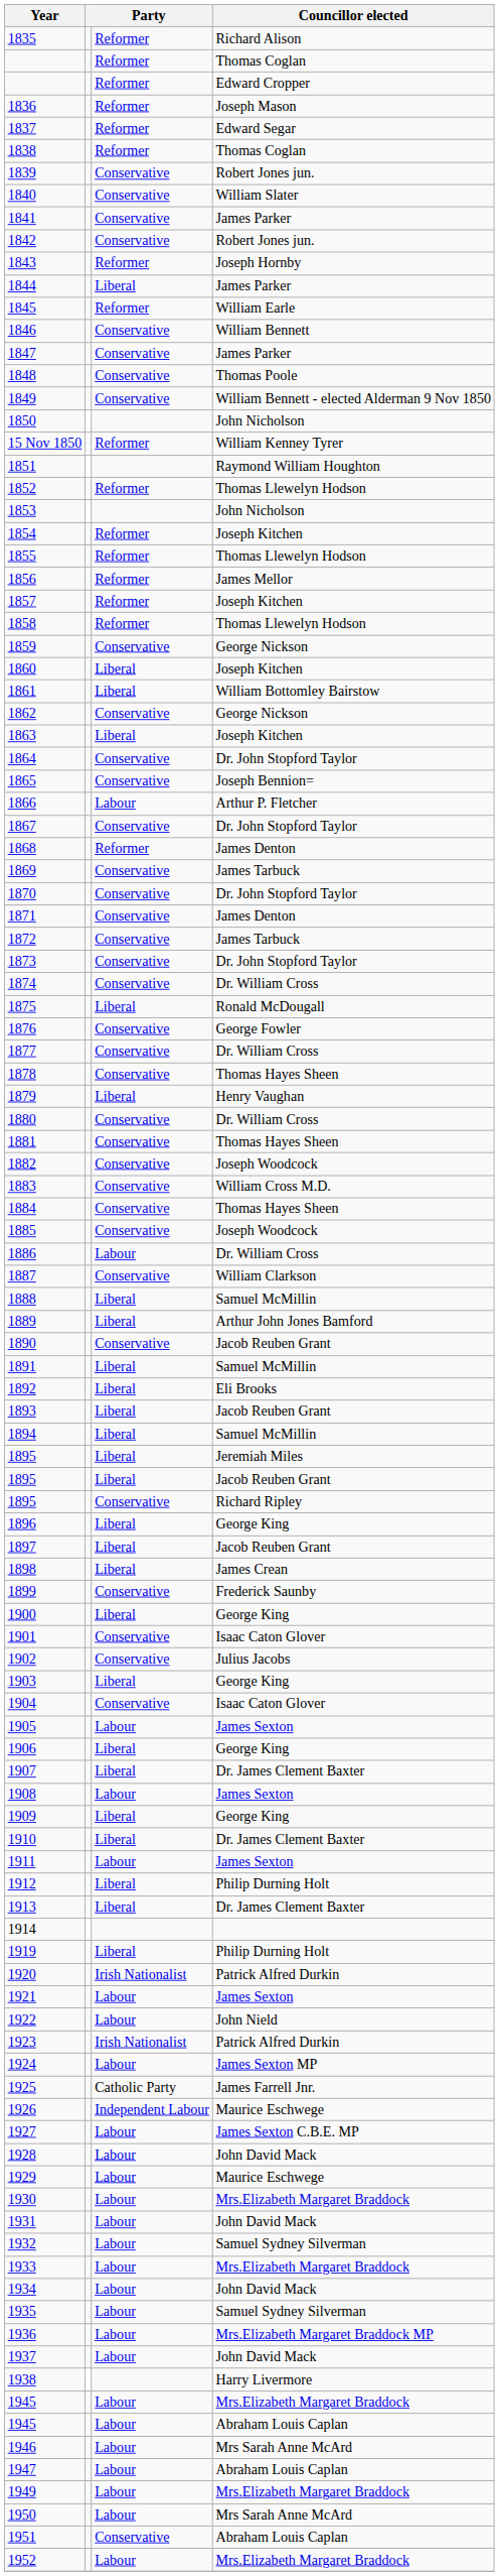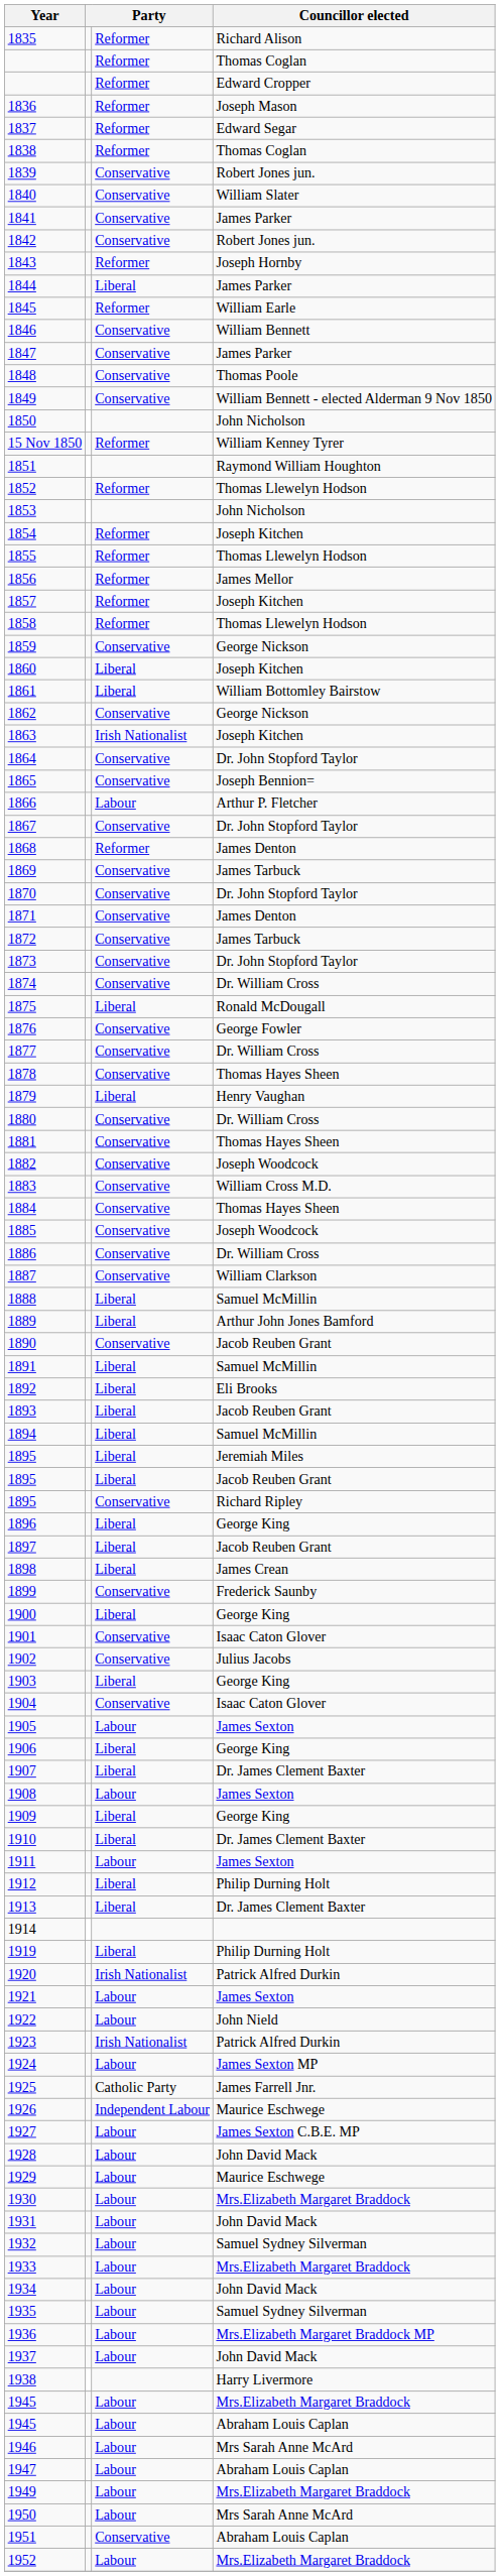1863 | column 3: Liberal -> Irish Nationalist
1886 | column 3: Labour -> Conservative
